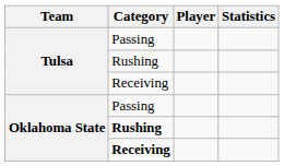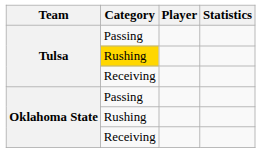Tulsa / Rushing | Category: no background -> gold background
Oklahoma State / Rushing | Category: bold -> normal
Oklahoma State / Receiving | Category: bold -> normal
